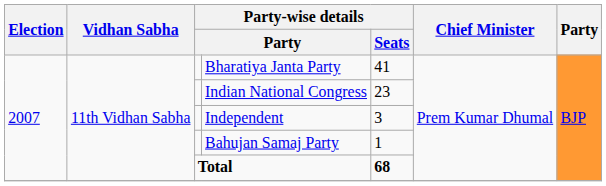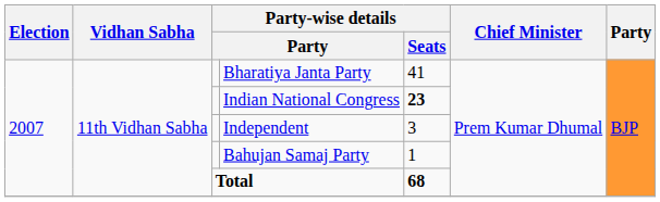Indian National Congress | Party-wise details / Seats: normal -> bold
